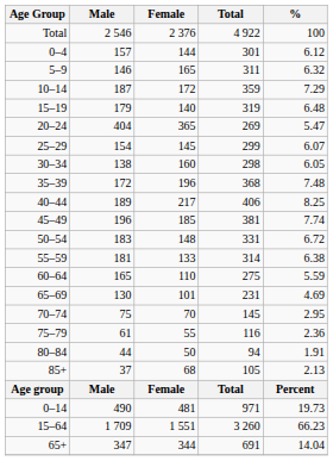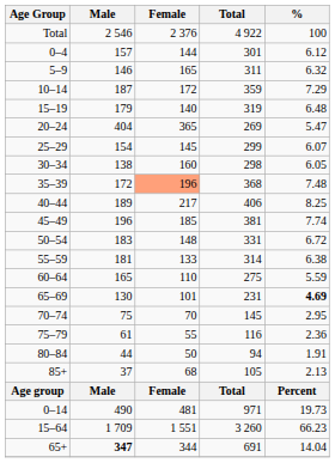35–39 | Female: no background -> lightsalmon background
65–69 | %: normal -> bold
65+ | Male: normal -> bold
